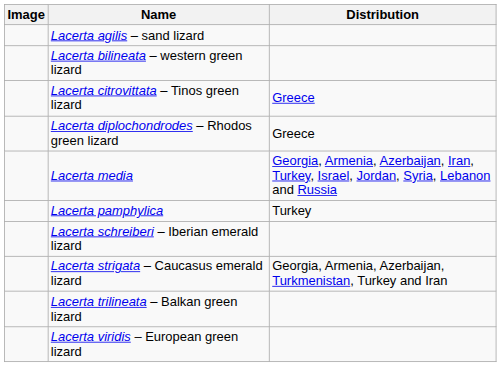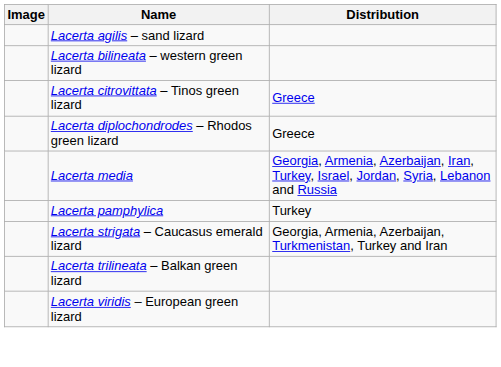- row: Lacerta schreiberi – Iberian emerald lizard
